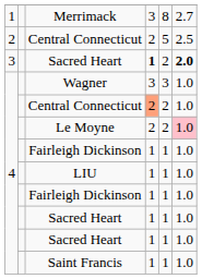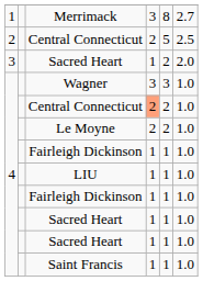3 / Sacred Heart | column 4: bold -> normal
3 / Sacred Heart | column 6: bold -> normal
Le Moyne | column 6: pink background -> no background
